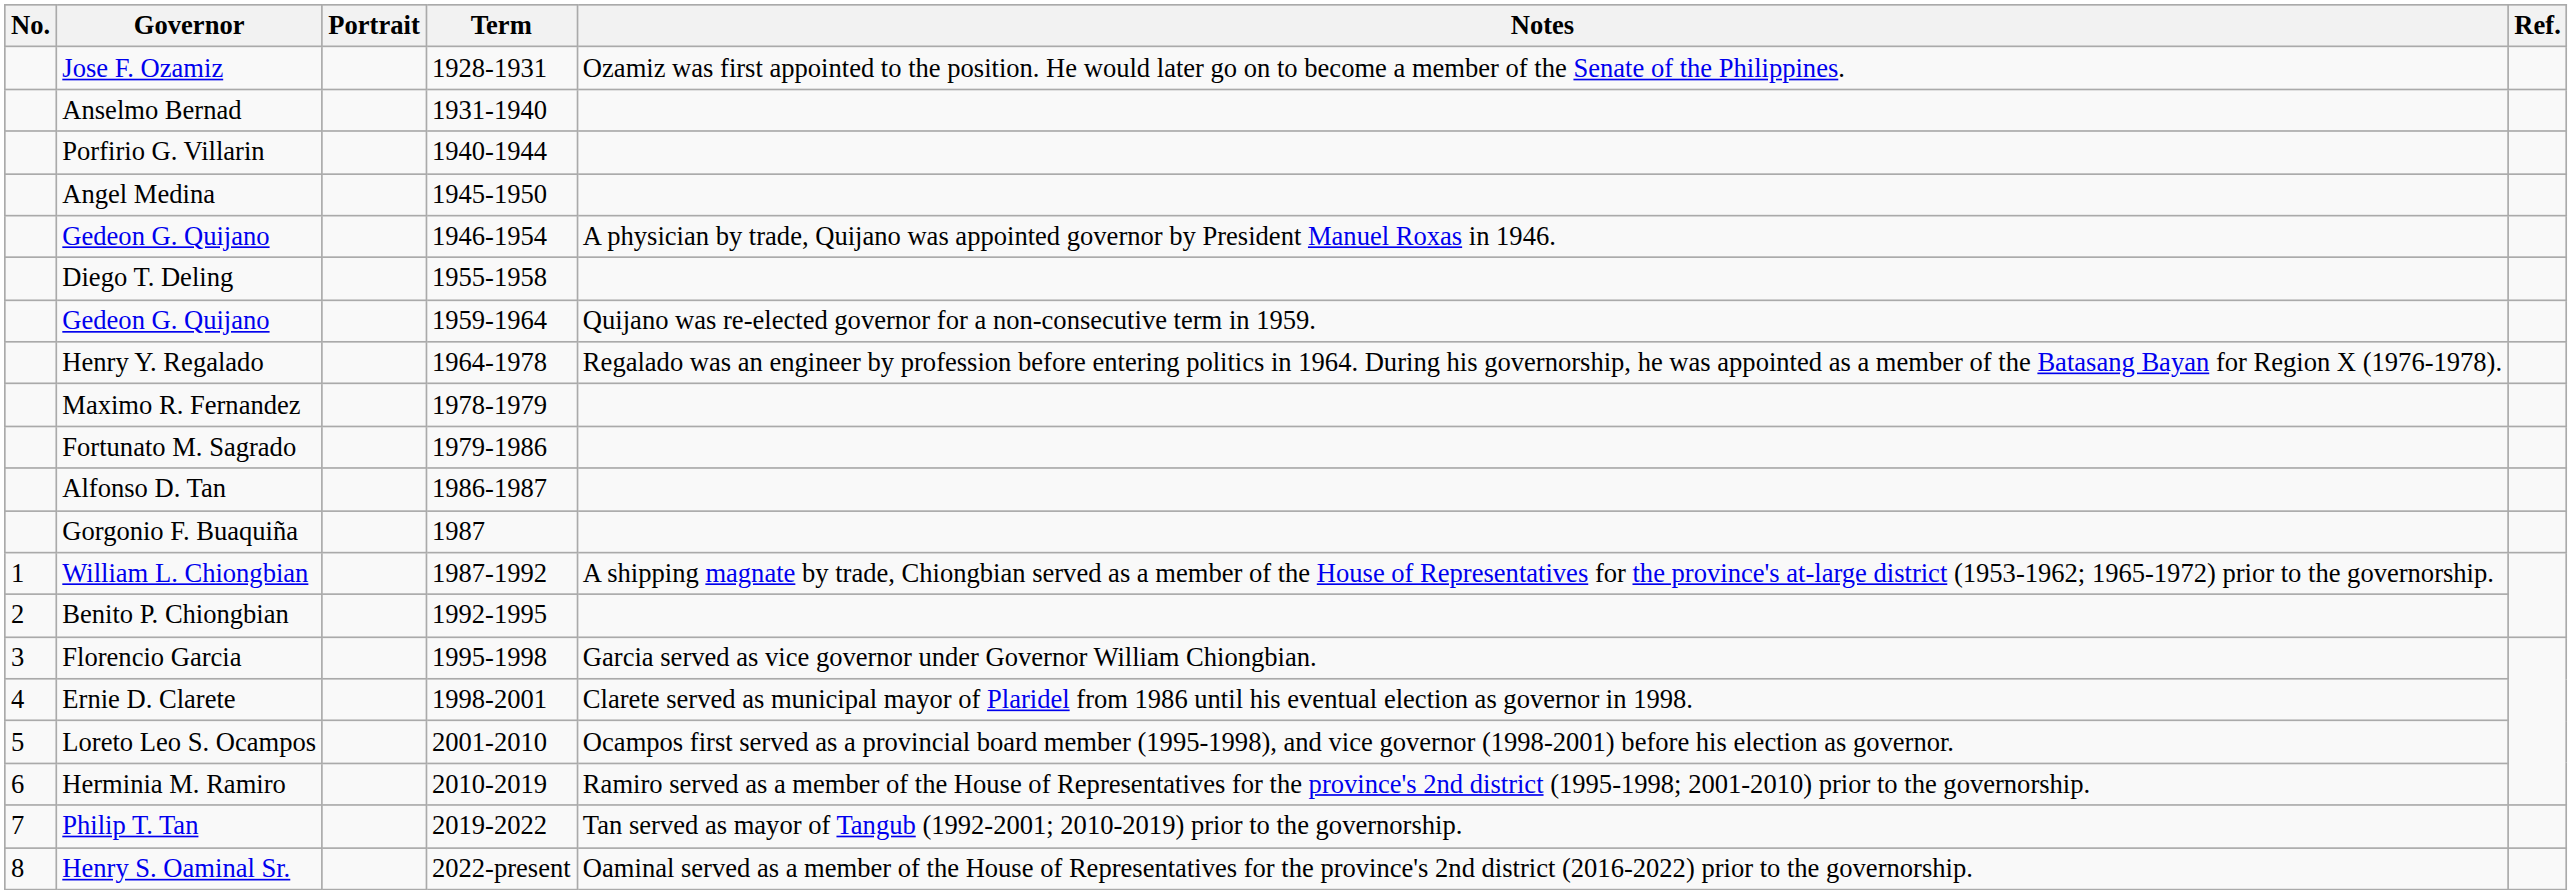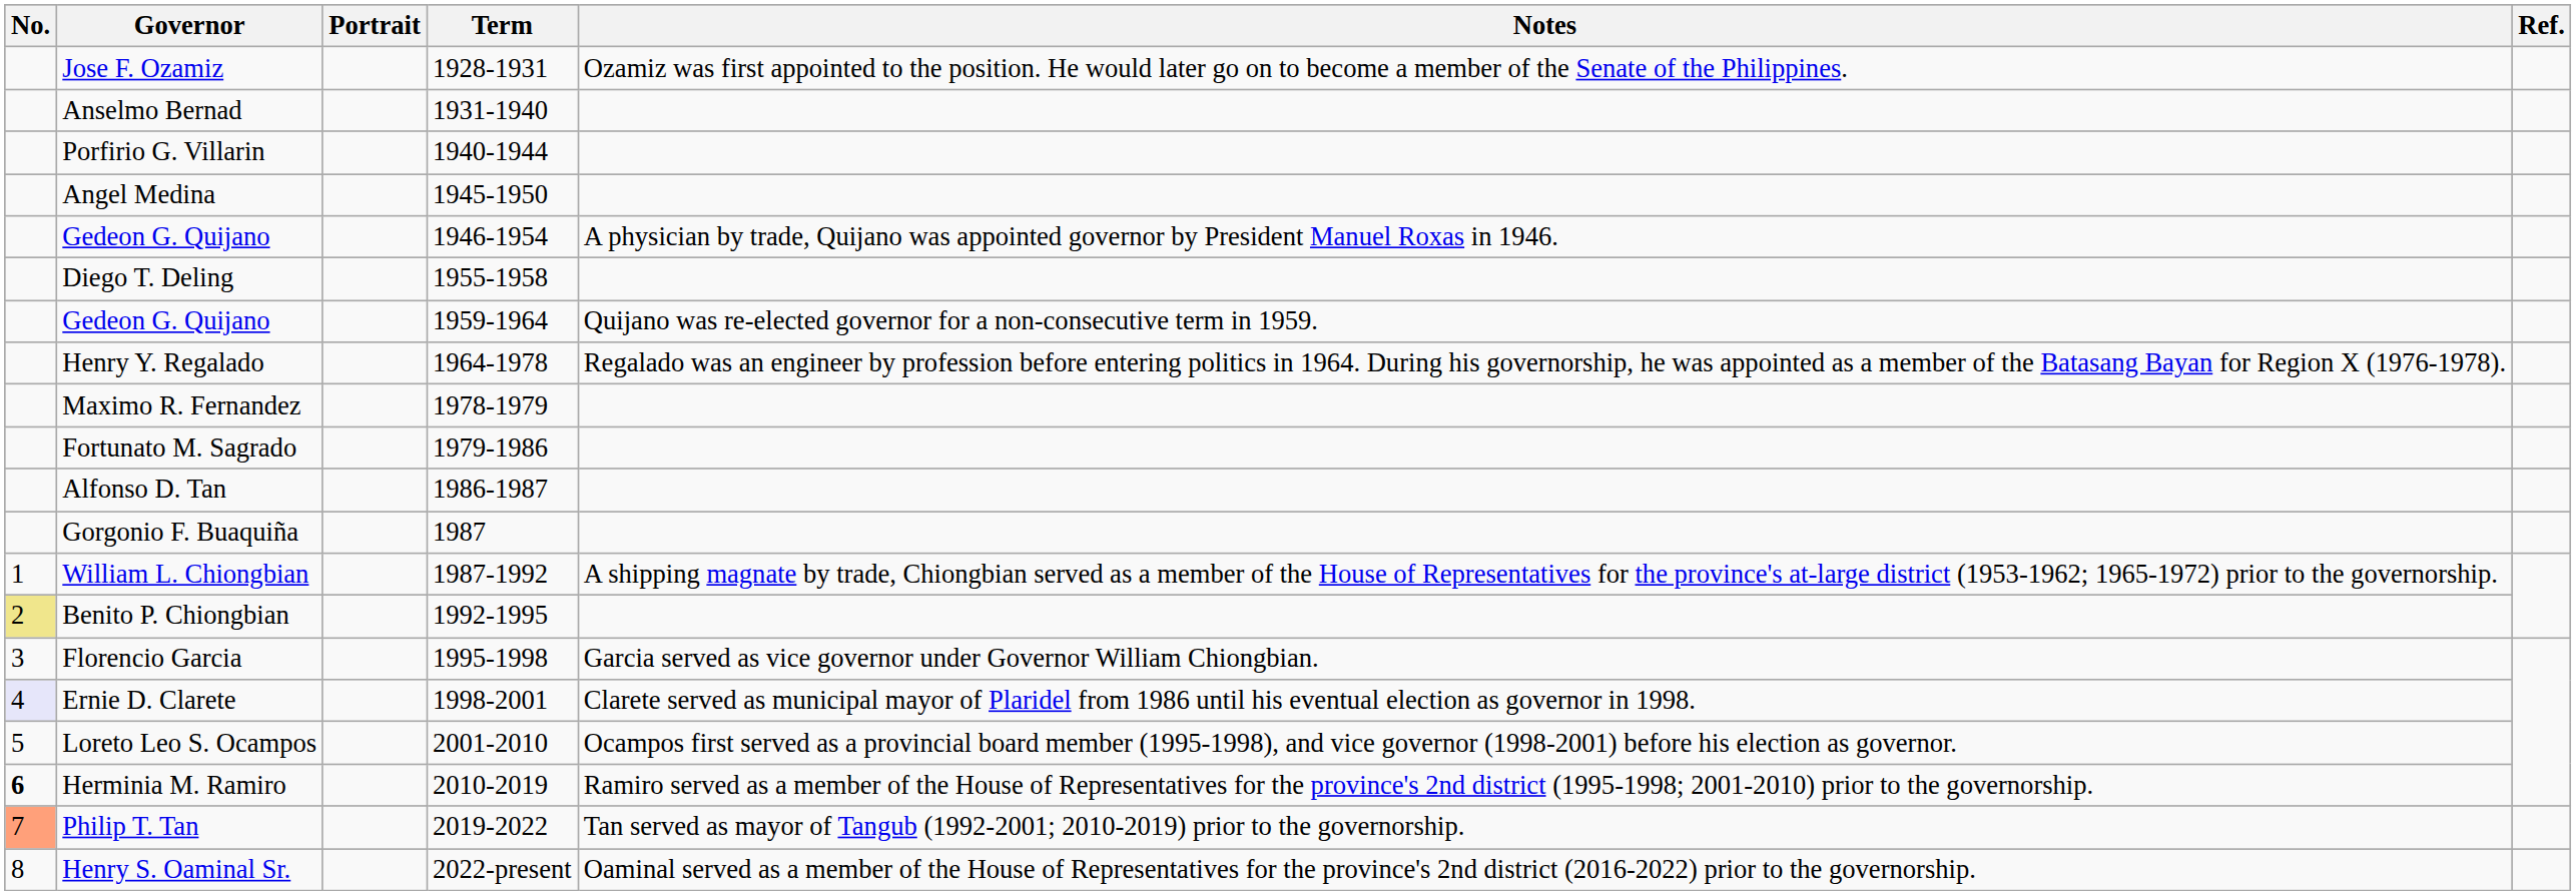Benito P. Chiongbian | No.: no background -> khaki background
Ernie D. Clarete | No.: no background -> lavender background
Herminia M. Ramiro | No.: normal -> bold
Philip T. Tan | No.: no background -> lightsalmon background
